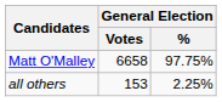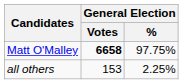Matt O'Malley | General Election / Votes: normal -> bold
